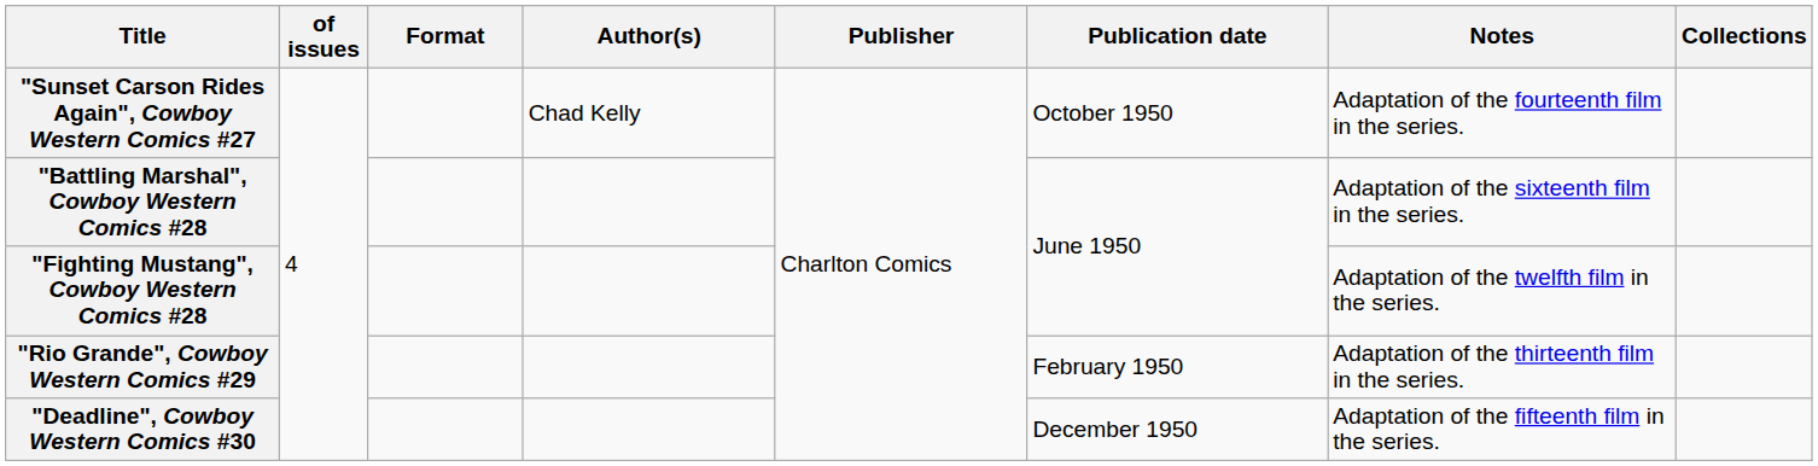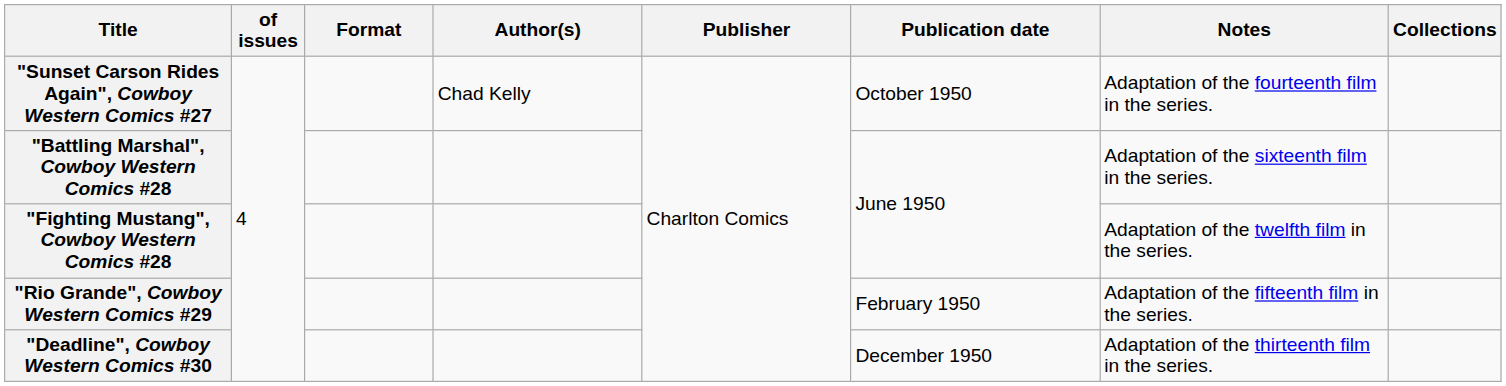"Rio Grande", Cowboy Western Comics #29 | Notes: Adaptation of the thirteenth film in the series. -> Adaptation of the fifteenth film in the series.
"Deadline", Cowboy Western Comics #30 | Notes: Adaptation of the fifteenth film in the series. -> Adaptation of the thirteenth film in the series.
